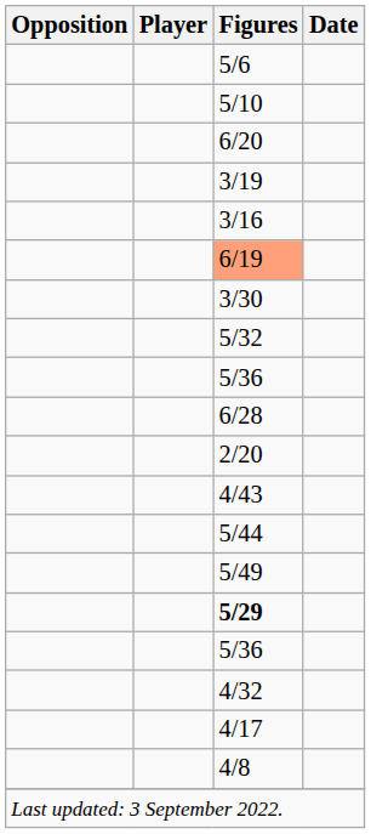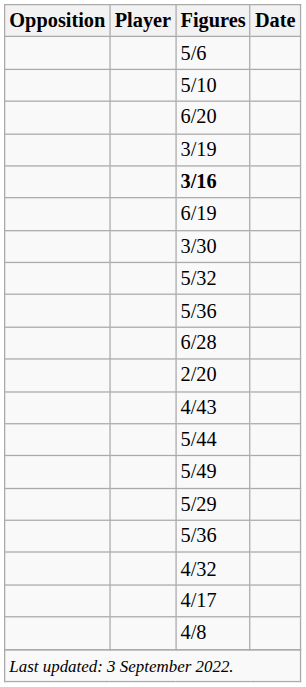3/16 | Figures: normal -> bold
6/19 | Figures: lightsalmon background -> no background
5/29 | Figures: bold -> normal
